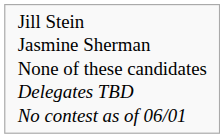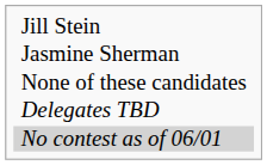row 5 | column 1: no background -> lightgrey background
